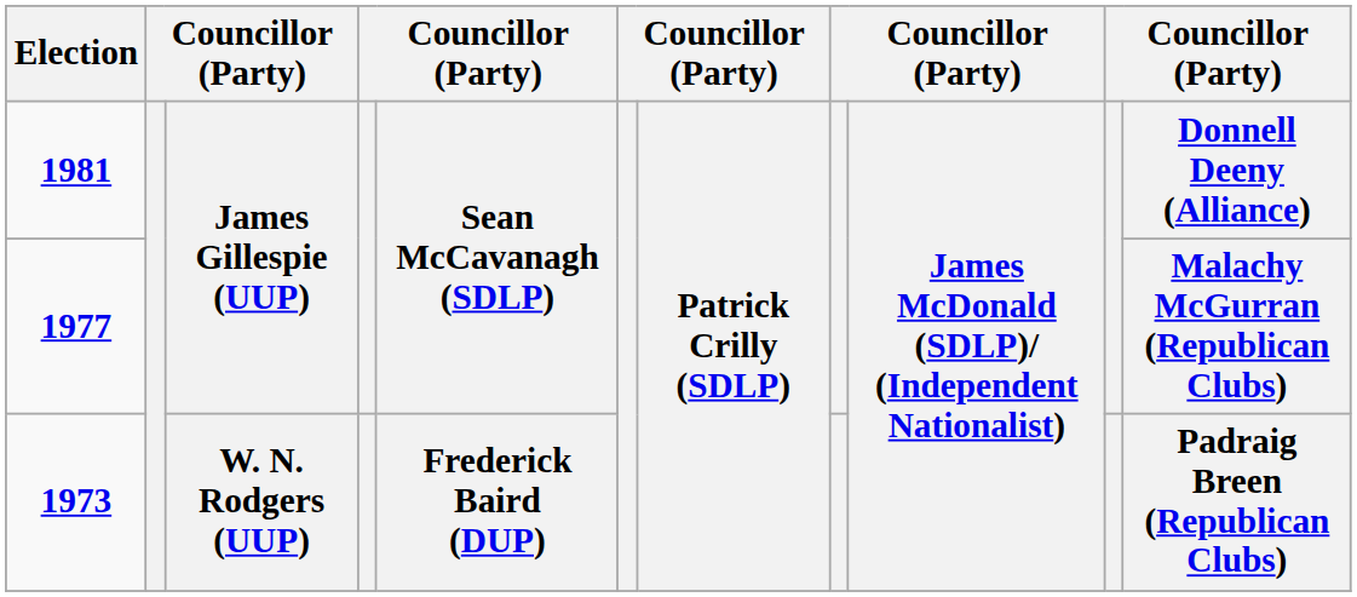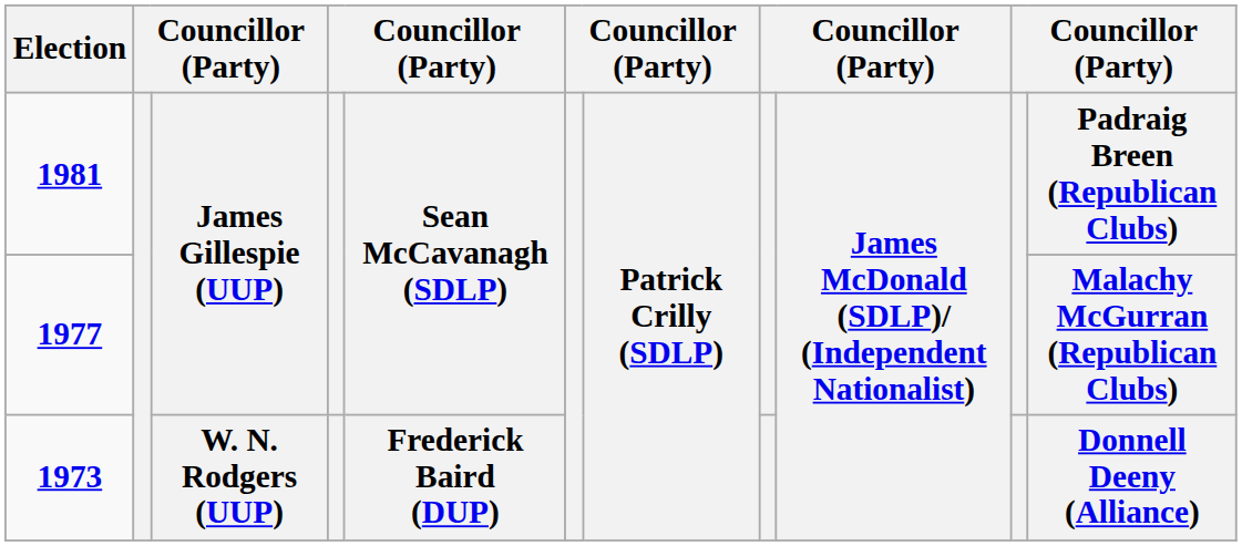1981 | column 11: Donnell Deeny (Alliance) -> Padraig Breen (Republican Clubs)
1973 | column 11: Padraig Breen (Republican Clubs) -> Donnell Deeny (Alliance)
